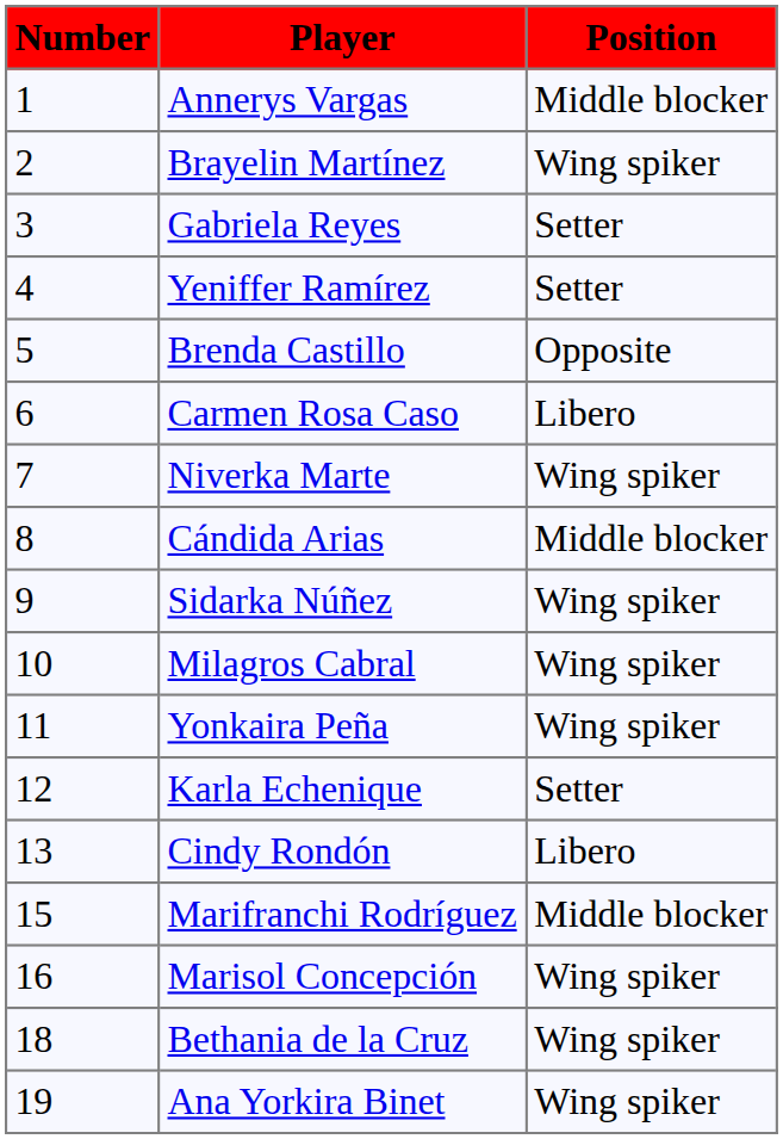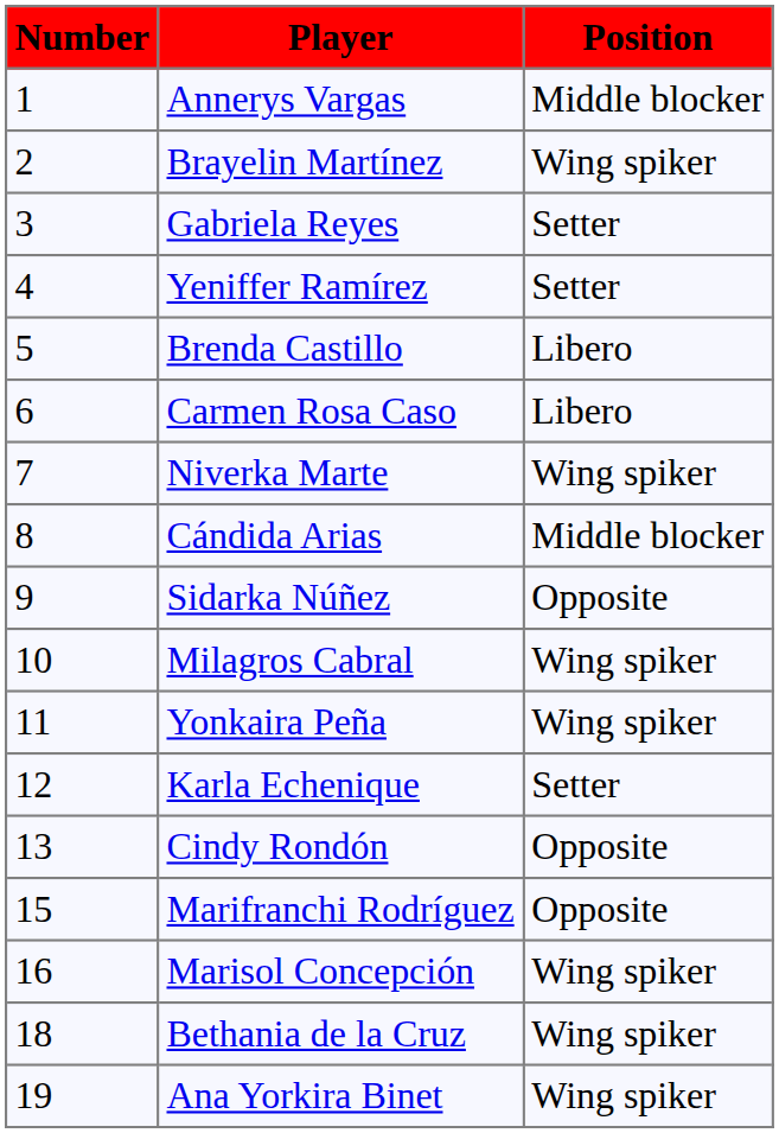Brenda Castillo | Position: Opposite -> Libero
Sidarka Núñez | Position: Wing spiker -> Opposite
Cindy Rondón | Position: Libero -> Opposite
Marifranchi Rodríguez | Position: Middle blocker -> Opposite
